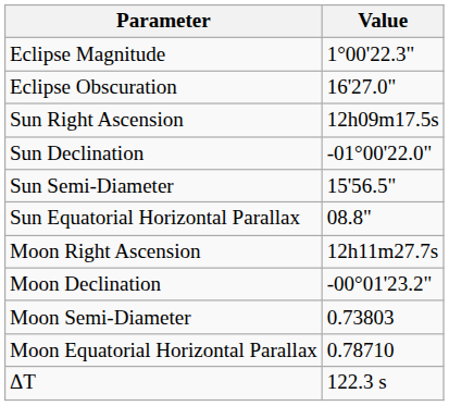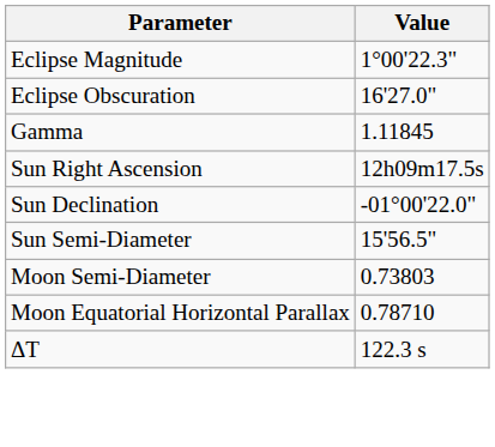+ row: Gamma | 1.11845
- row: Sun Equatorial Horizontal Parallax | 08.8"
- row: Moon Right Ascension | 12h11m27.7s
- row: Moon Declination | -00°01'23.2"
